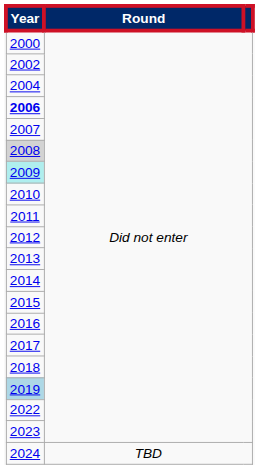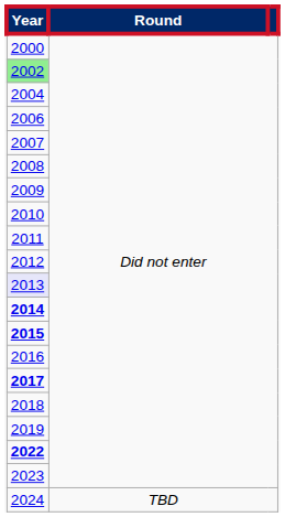2002 | Year: no background -> lightgreen background
2006 | Year: bold -> normal
2008 | Year: lightgrey background -> no background
2009 | Year: paleturquoise background -> no background
2013 | Year: no background -> lavender background
2014 | Year: normal -> bold
2015 | Year: normal -> bold
2017 | Year: normal -> bold
2019 | Year: lightblue background -> no background
2022 | Year: normal -> bold
